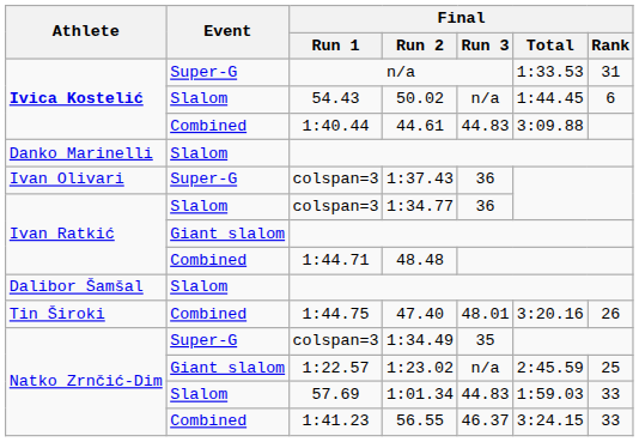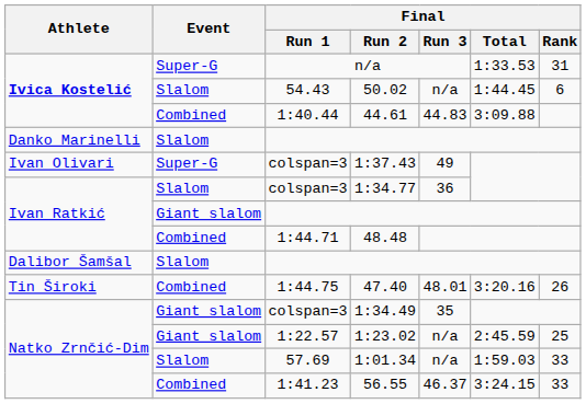1:37.43 | Final / Run 3: 36 -> 49
1:34.49 | Event: Super-G -> Giant slalom
1:01.34 | Final / Run 3: 44.83 -> n/a
